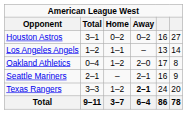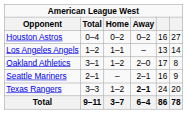Houston Astros | column 2: 3–1 -> 0–4
Oakland Athletics | column 2: 0–4 -> 3–1
